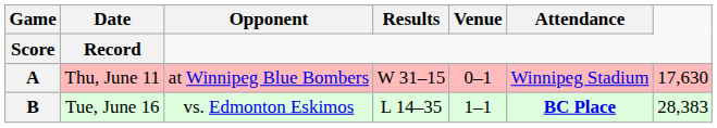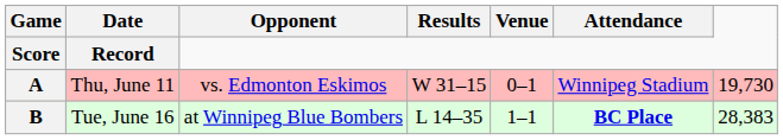A | Opponent: at Winnipeg Blue Bombers -> vs. Edmonton Eskimos
A | column 7: 17,630 -> 19,730
B | Opponent: vs. Edmonton Eskimos -> at Winnipeg Blue Bombers
